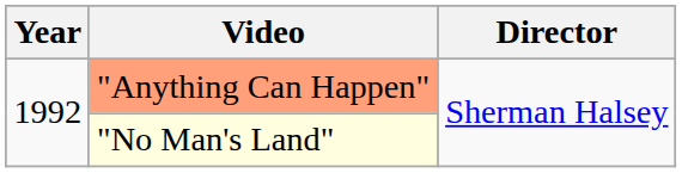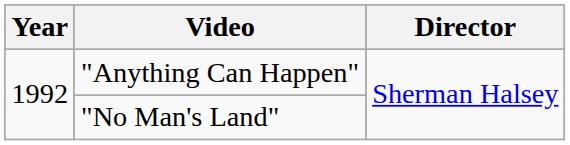"Anything Can Happen" | Video: lightsalmon background -> no background
"No Man's Land" | Video: lightyellow background -> no background
